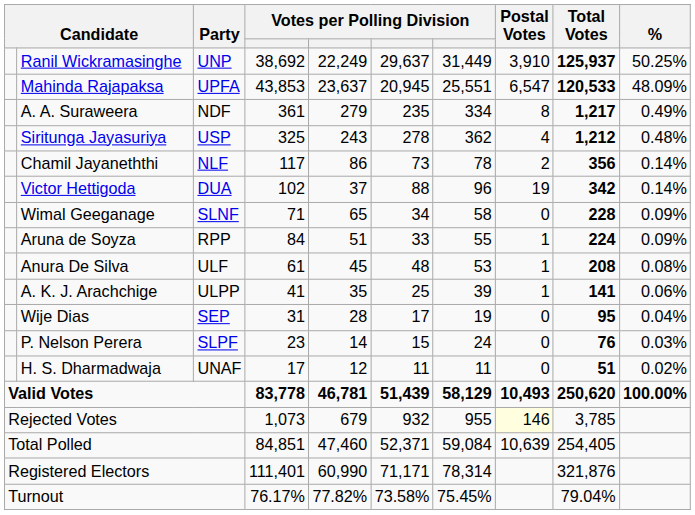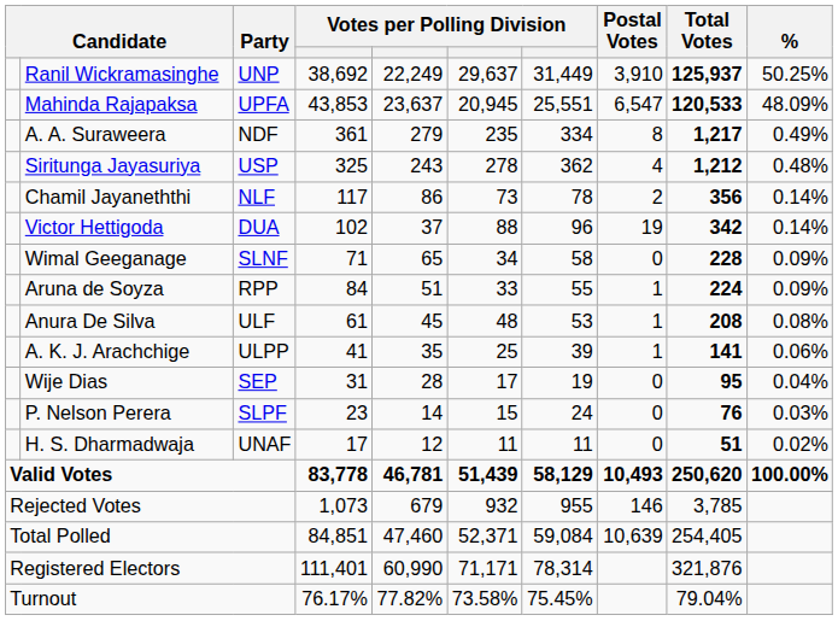Rejected Votes | Postal Votes: lightyellow background -> no background
